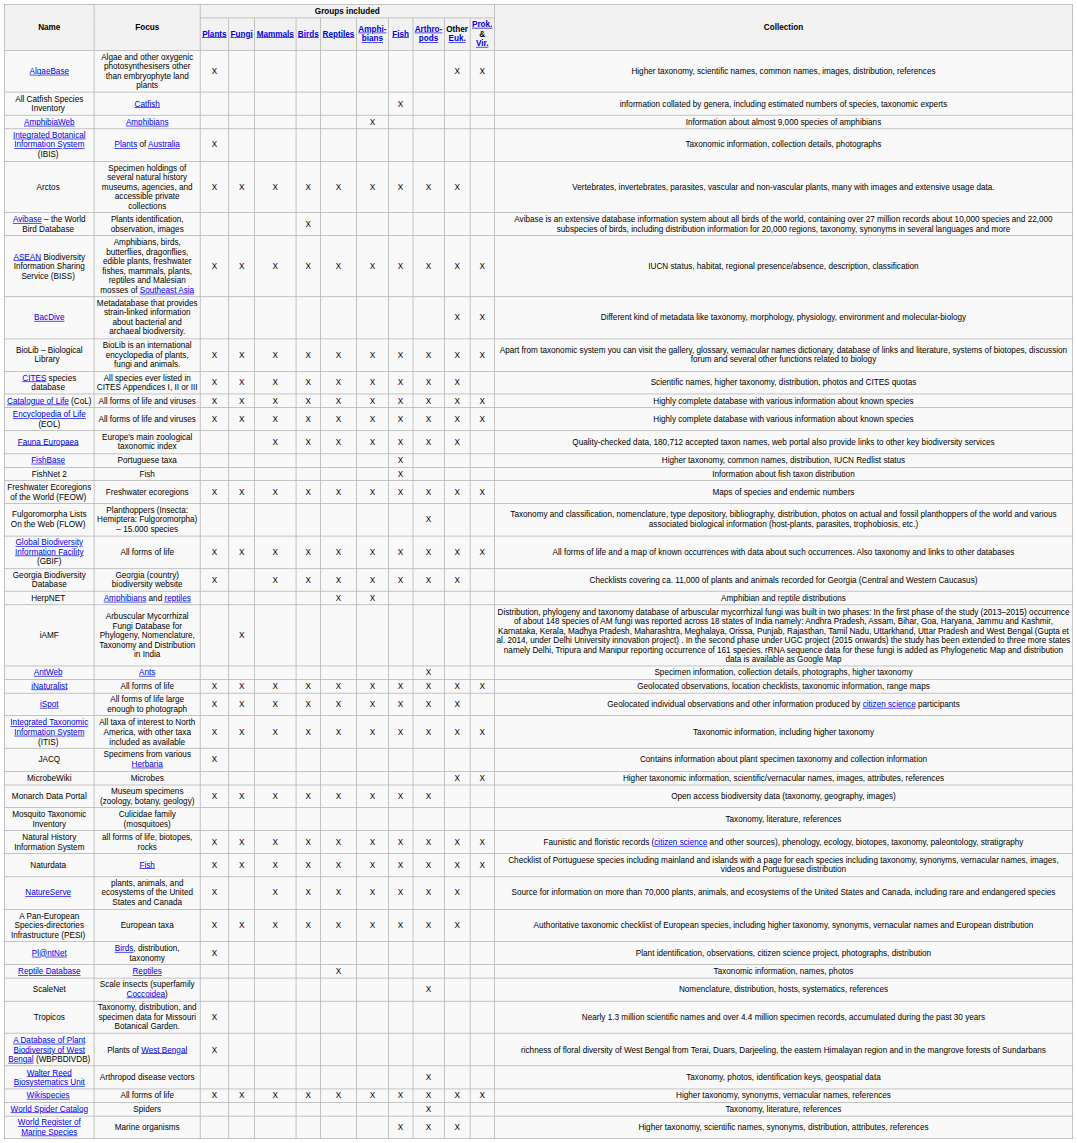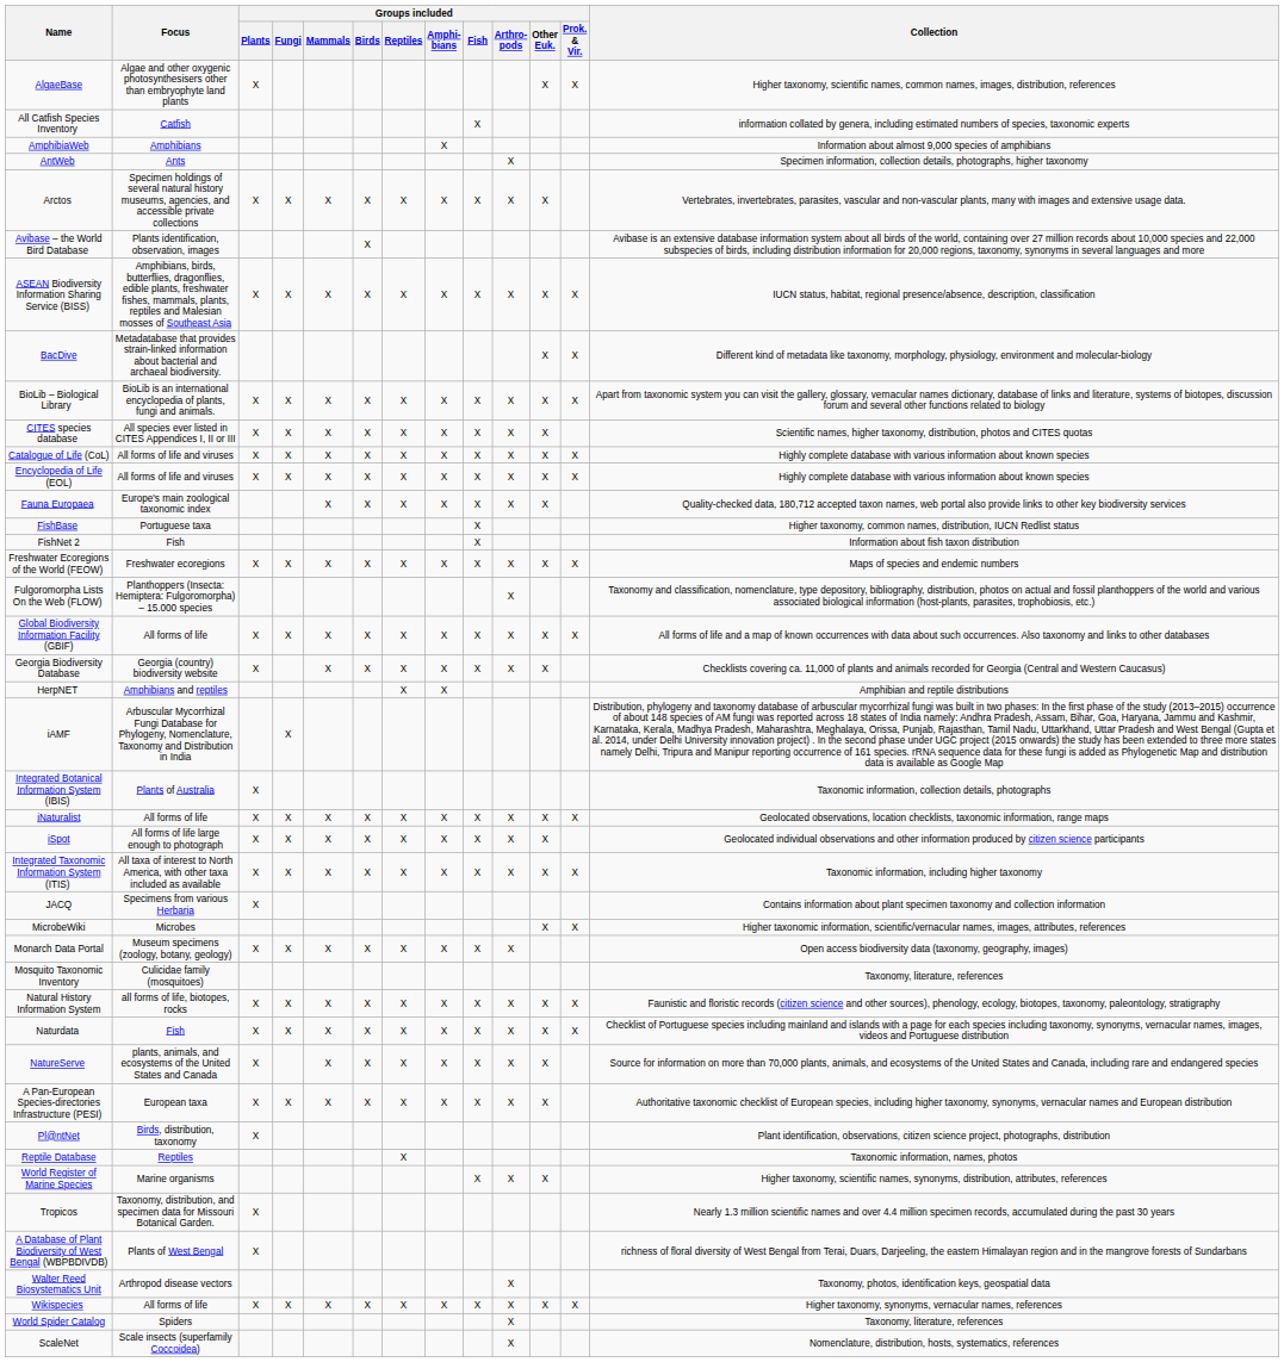rows swapped: AntWeb <-> Integrated Botanical Information System (IBIS)
rows swapped: ScaleNet <-> World Register of Marine Species
